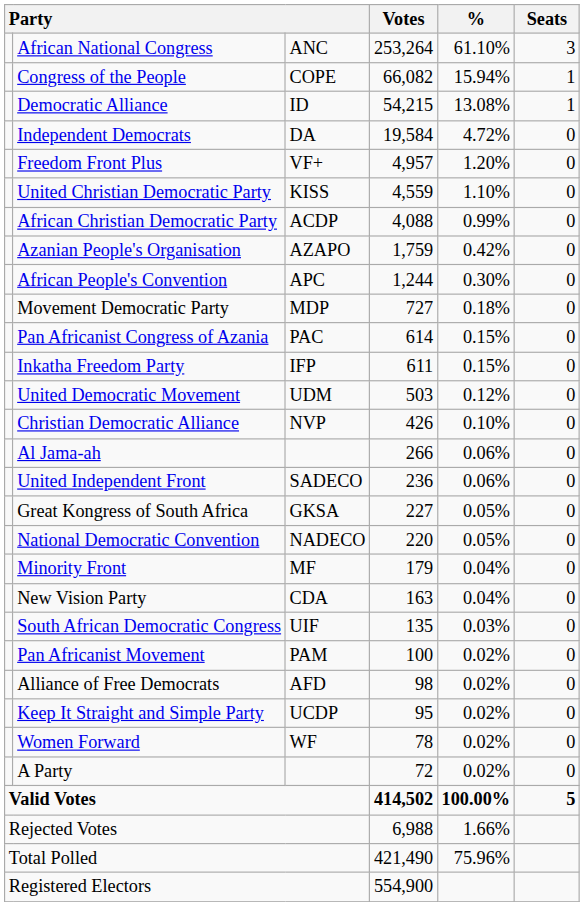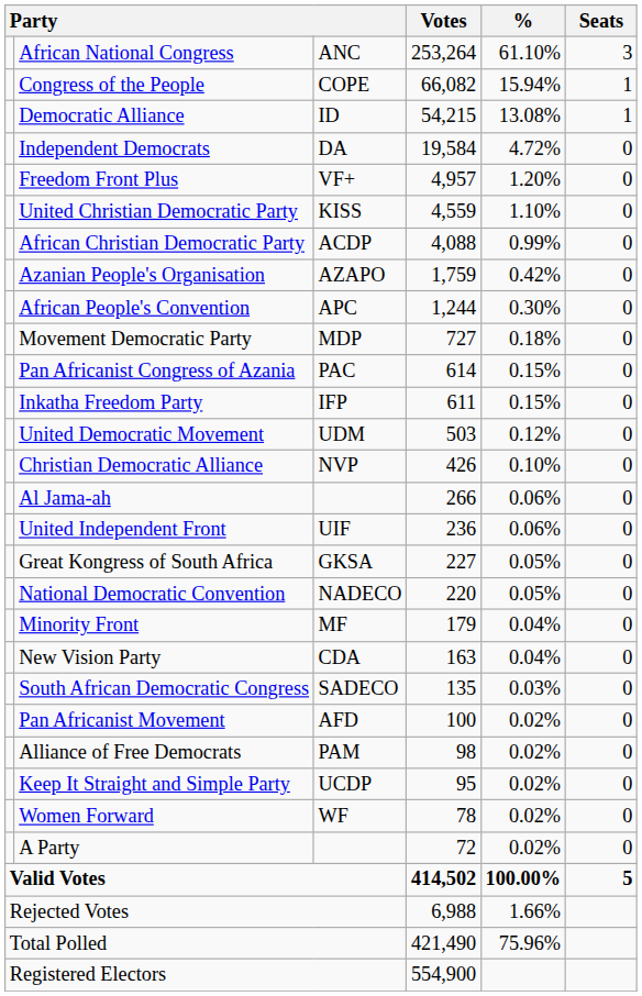United Independent Front | column 3: SADECO -> UIF
South African Democratic Congress | column 3: UIF -> SADECO
Pan Africanist Movement | column 3: PAM -> AFD
Alliance of Free Democrats | column 3: AFD -> PAM
